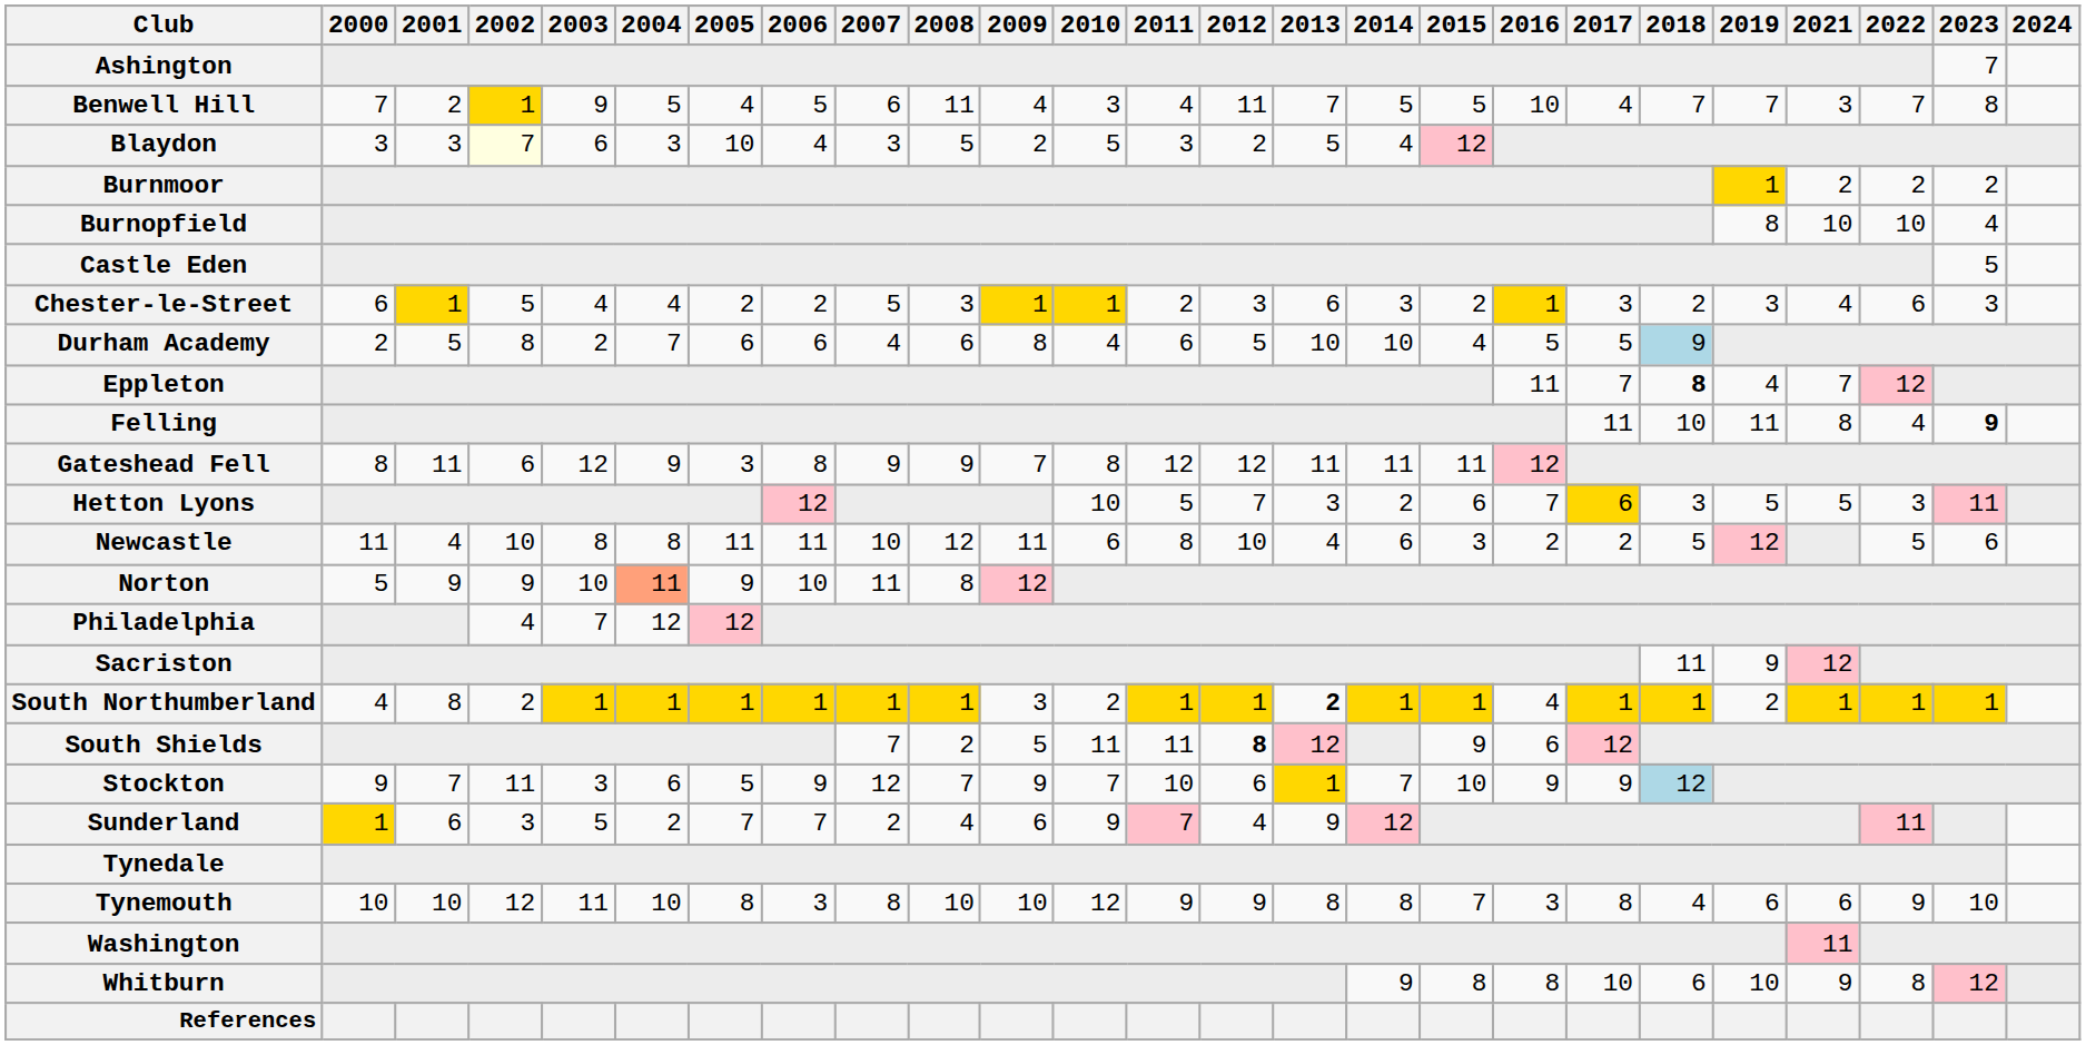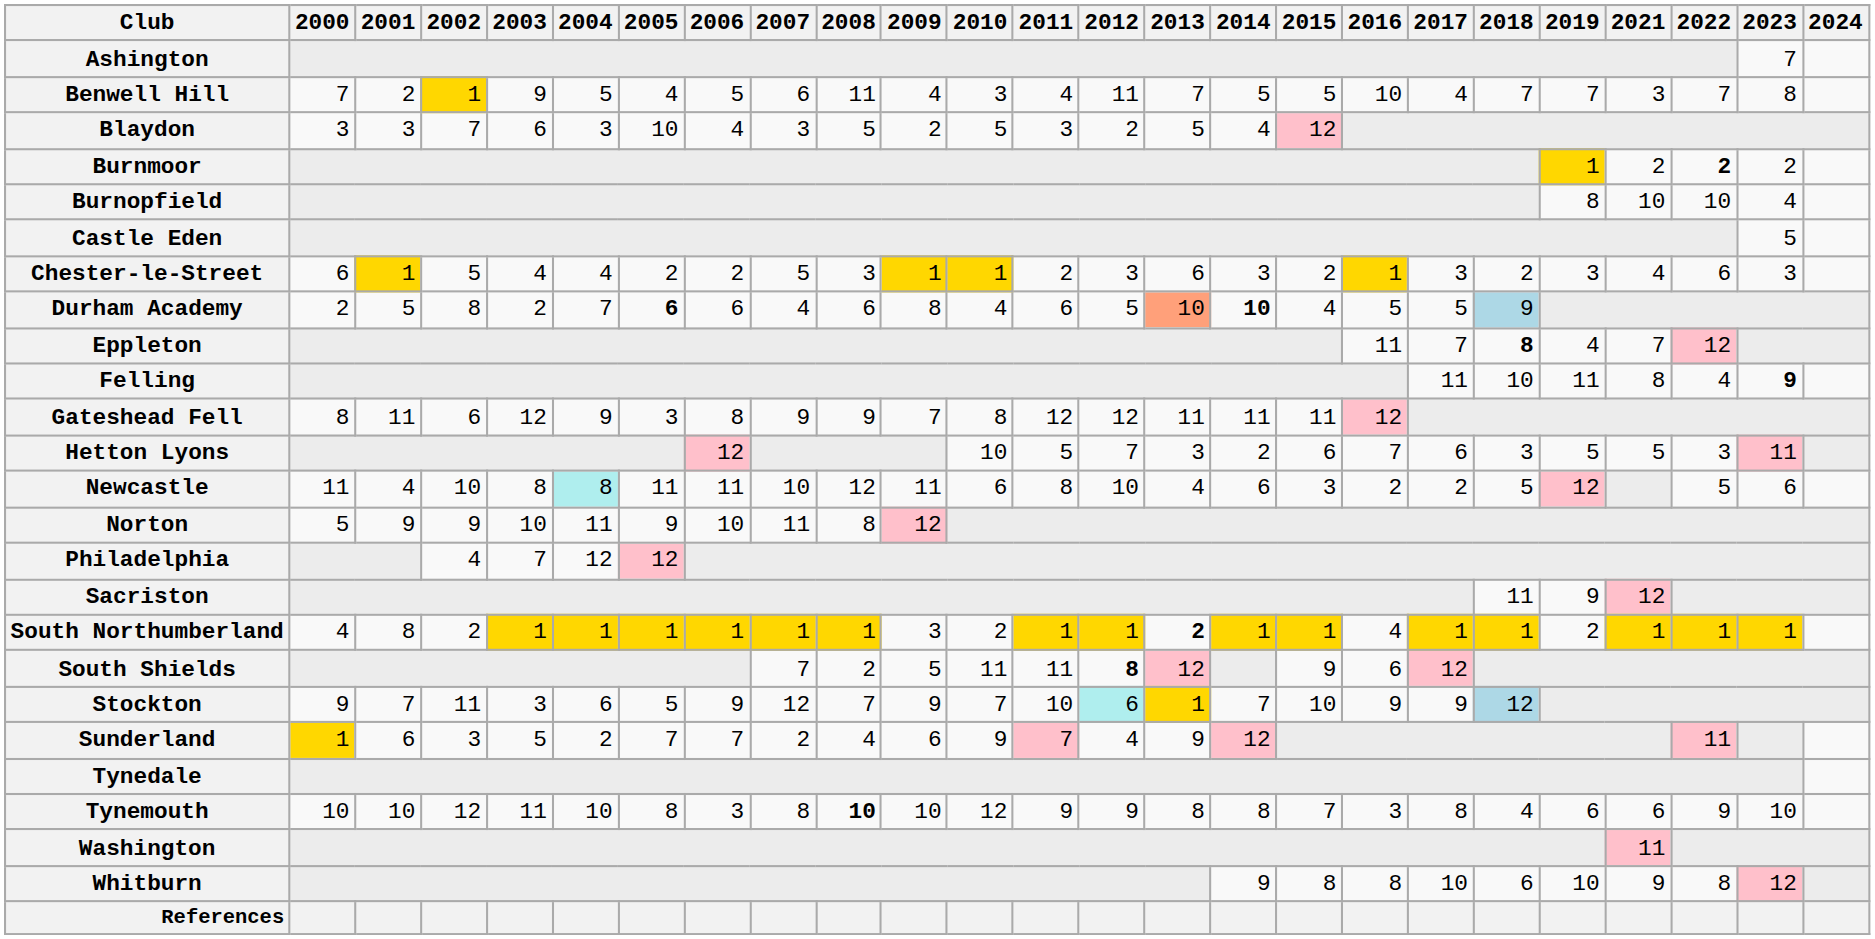Blaydon | 2002: lightyellow background -> no background
Burnmoor | 2022: normal -> bold
Durham Academy | 2005: normal -> bold
Durham Academy | 2013: no background -> lightsalmon background
Durham Academy | 2014: normal -> bold
Hetton Lyons | 2017: gold background -> no background
Newcastle | 2004: no background -> paleturquoise background
Norton | 2004: lightsalmon background -> no background
Stockton | 2012: no background -> paleturquoise background
Tynemouth | 2008: normal -> bold
